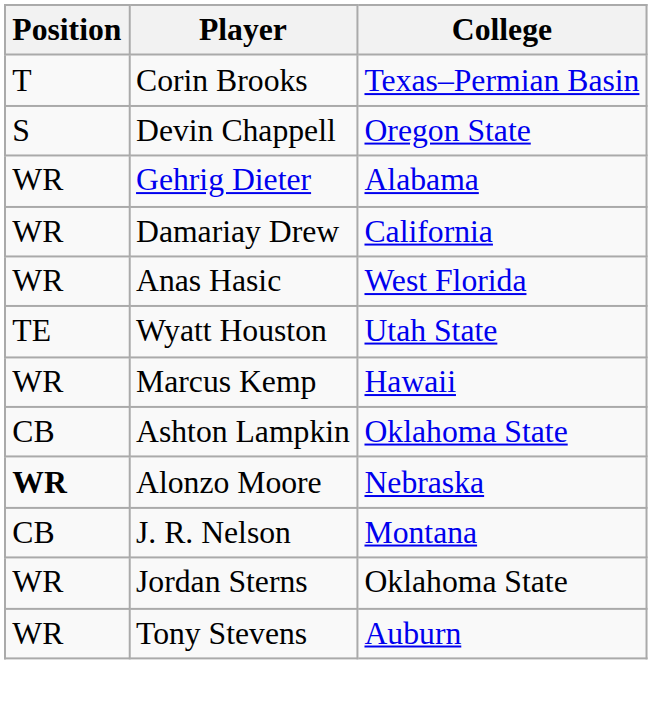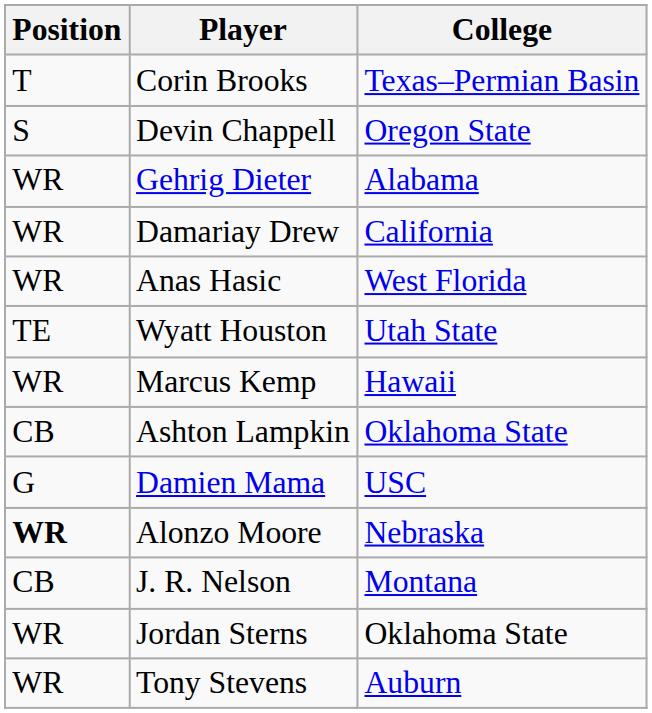+ row: G | Damien Mama | USC
